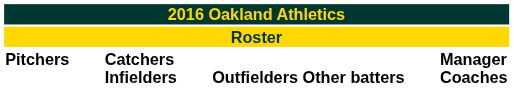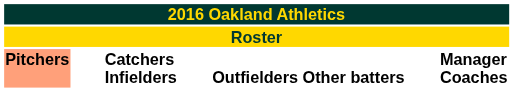Pitchers | column 1: no background -> lightsalmon background
